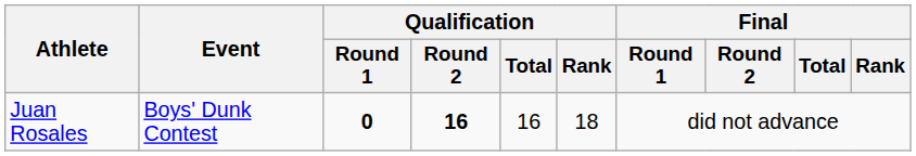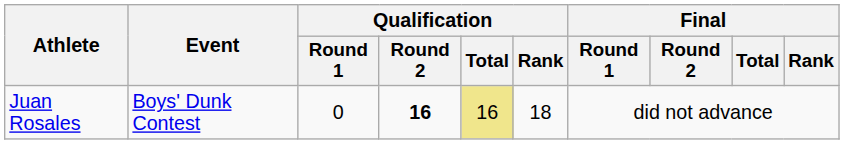Juan Rosales | Qualification / Round 1: bold -> normal
Juan Rosales | Qualification / Total: no background -> khaki background
